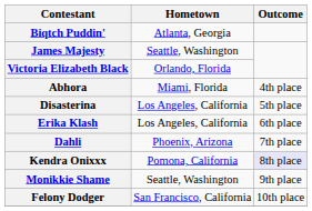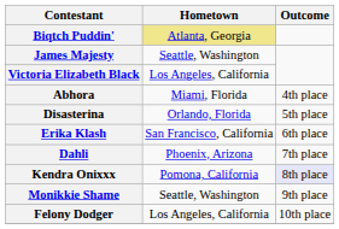Biqtch Puddin' | Hometown: no background -> khaki background
Victoria Elizabeth Black | Hometown: Orlando, Florida -> Los Angeles, California
Disasterina | Hometown: Los Angeles, California -> Orlando, Florida
Erika Klash | Hometown: Los Angeles, California -> San Francisco, California
Felony Dodger | Hometown: San Francisco, California -> Los Angeles, California
